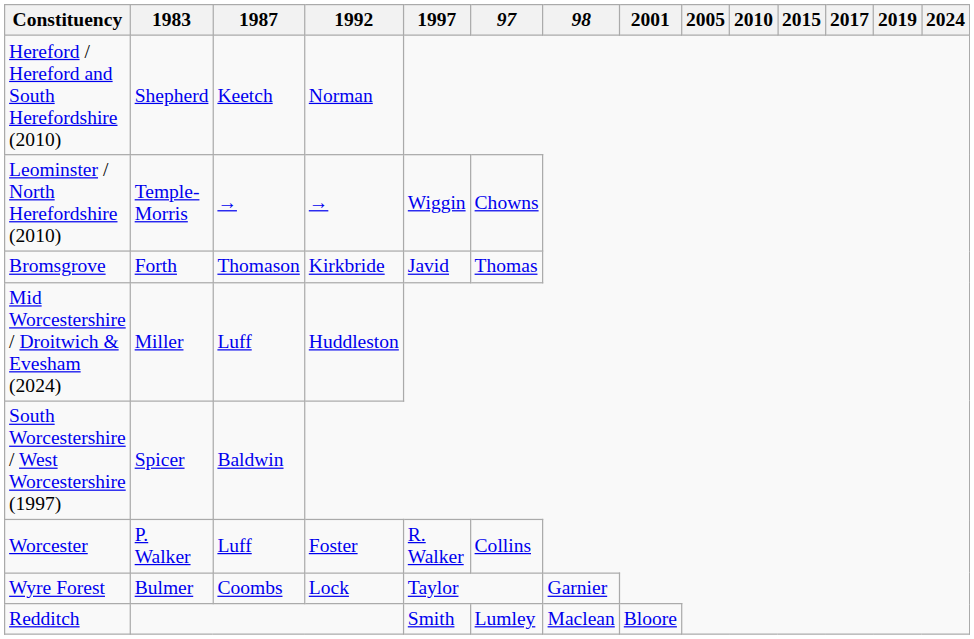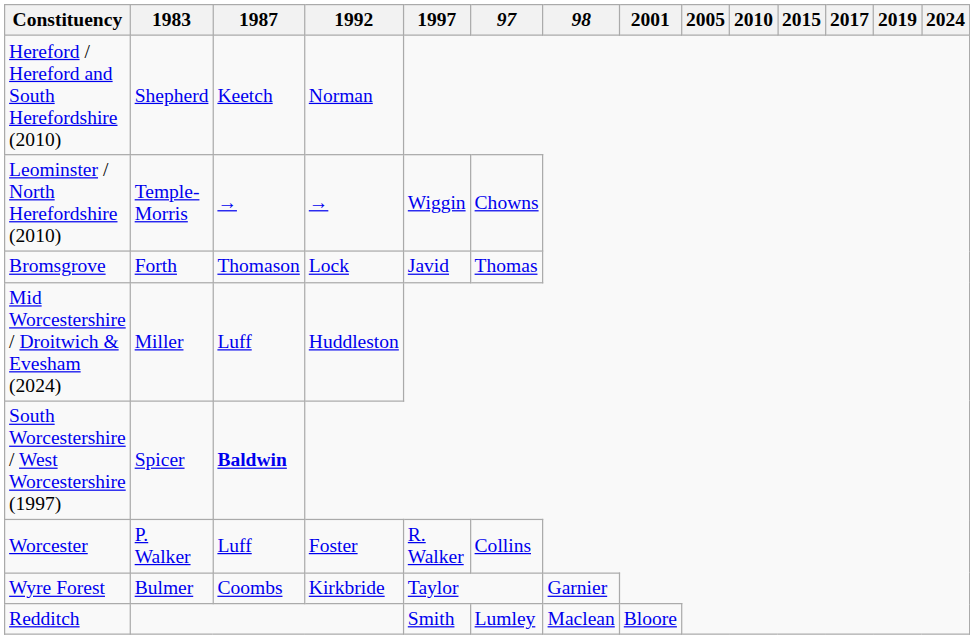Bromsgrove | 1992: Kirkbride -> Lock
South Worcestershire / West Worcestershire (1997) | 1987: normal -> bold
Wyre Forest | 1992: Lock -> Kirkbride
